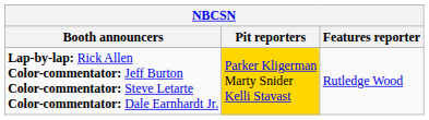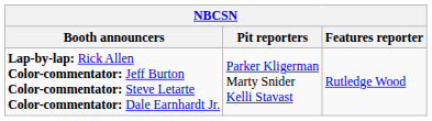row 3 | Pit reporters: gold background -> no background
